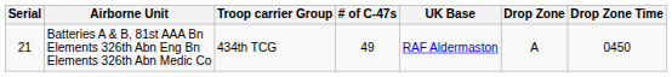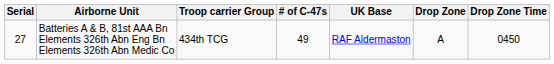row 2 | Serial: 21 -> 27
